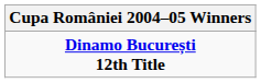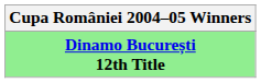row 2 | column 1: no background -> lightgreen background
